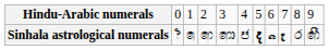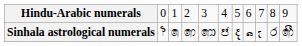Sinhala astrological numerals | column 7: bold -> normal
Sinhala astrological numerals | column 9: bold -> normal
